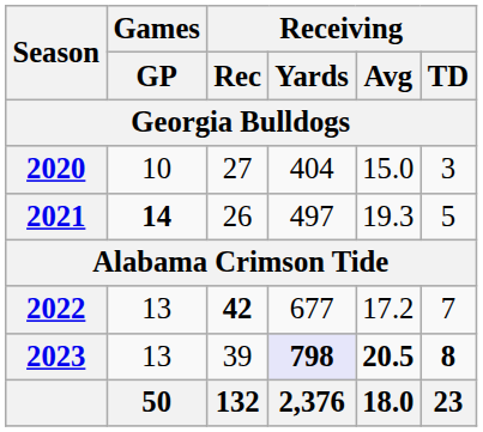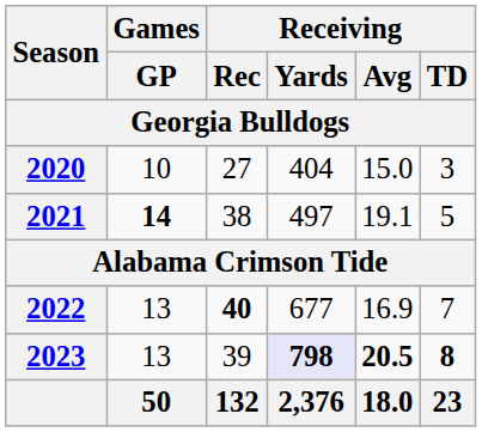2021 | Receiving / Rec: 26 -> 38
2021 | Receiving / Avg: 19.3 -> 19.1
2022 | Receiving / Rec: 42 -> 40
2022 | Receiving / Avg: 17.2 -> 16.9
